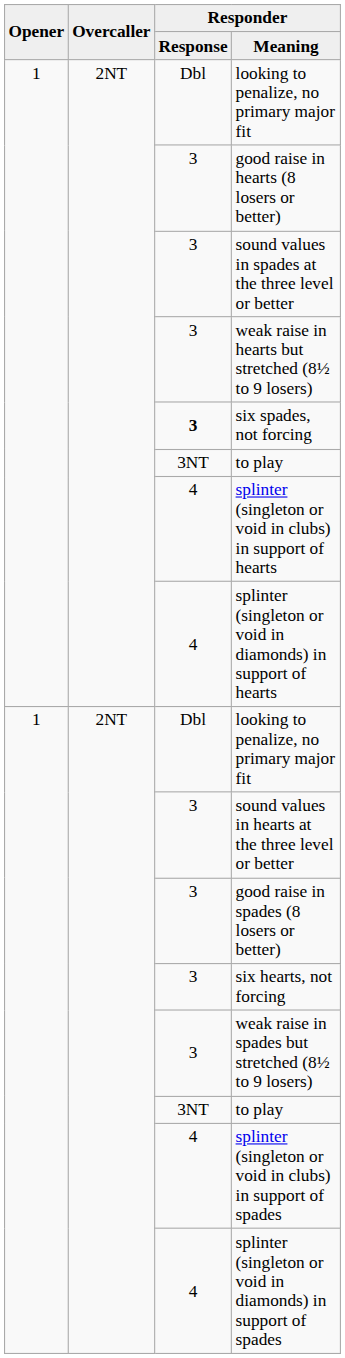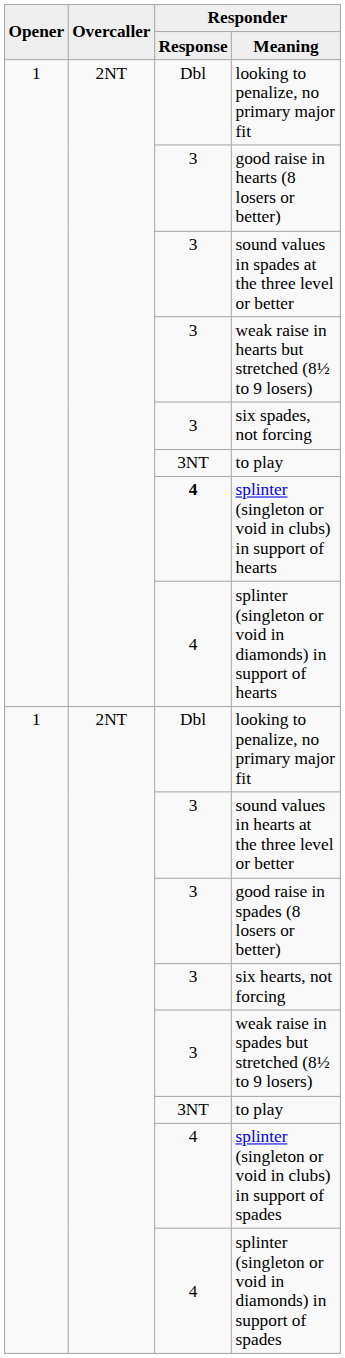six spades, not forcing | column 3: bold -> normal
splinter (singleton or void in clubs) in support of hearts | column 3: normal -> bold
